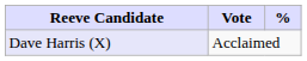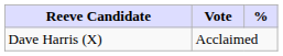Dave Harris (X) | Reeve Candidate: lavender background -> no background
